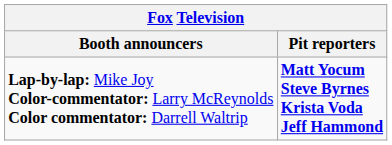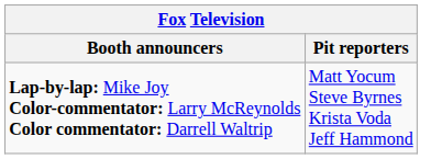row 3 | Pit reporters: bold -> normal
